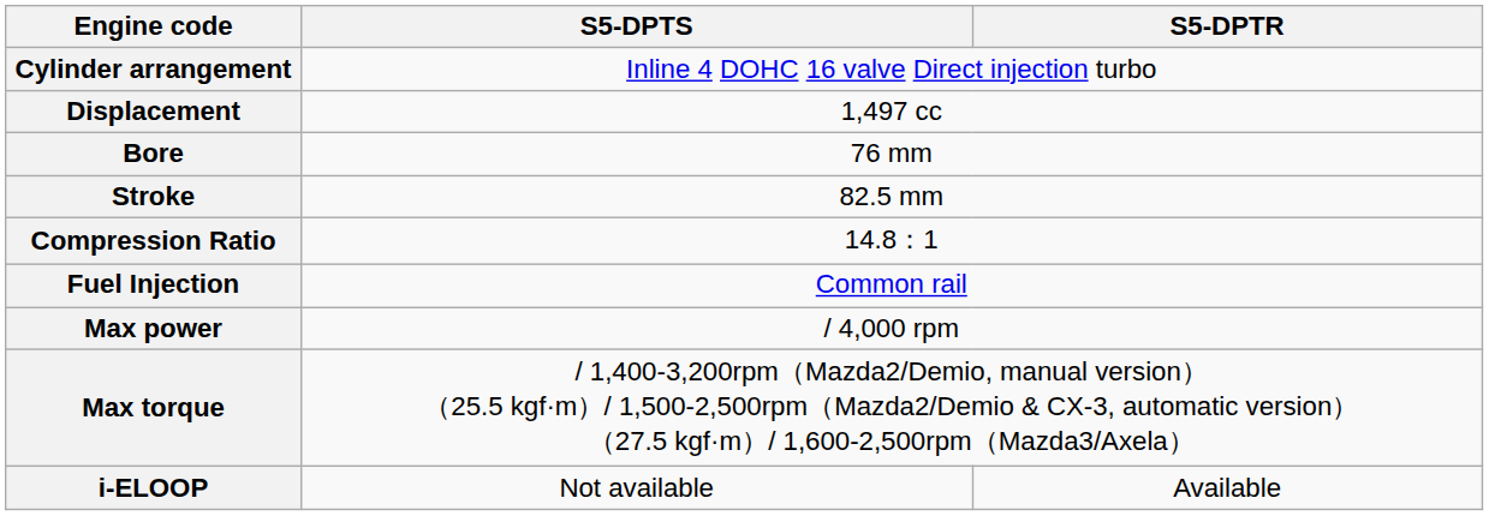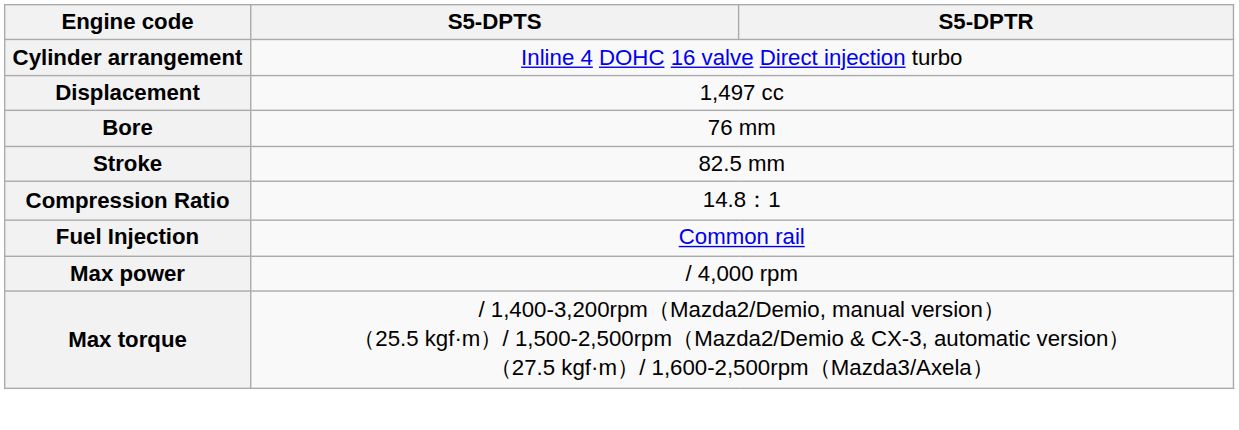- row: i-ELOOP | Not available | Available
